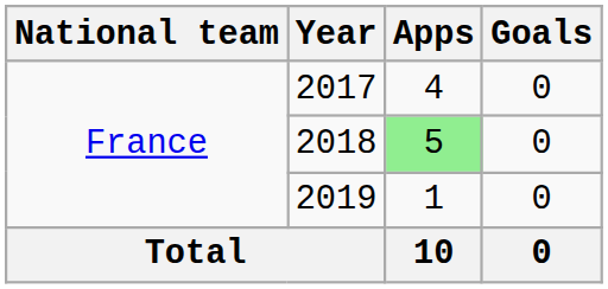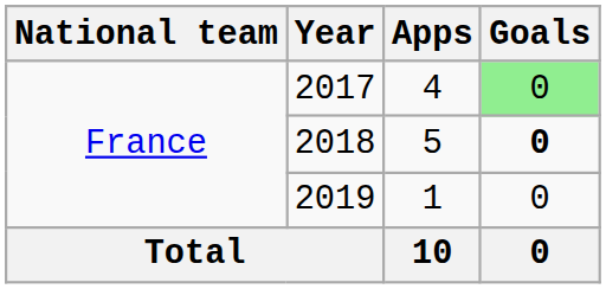2017 | Goals: no background -> lightgreen background
2018 | Apps: lightgreen background -> no background
2018 | Goals: normal -> bold
